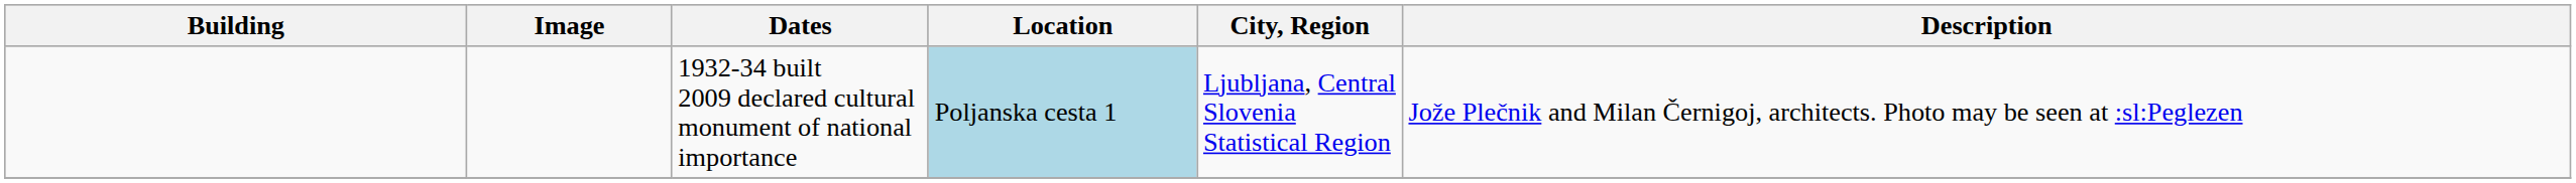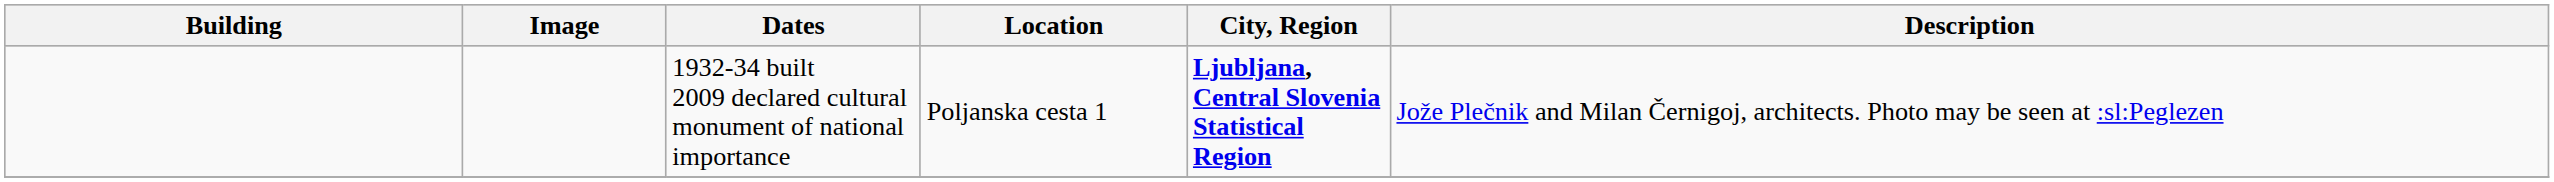row 2 | Location: lightblue background -> no background
row 2 | City, Region: normal -> bold
